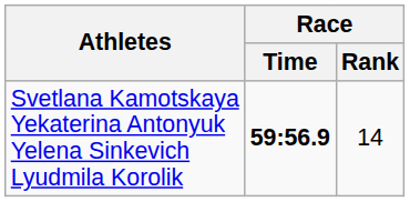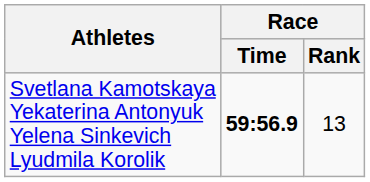row 3 | Race / Rank: 14 -> 13
